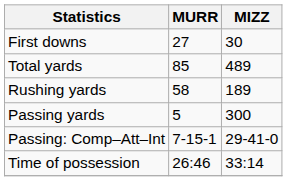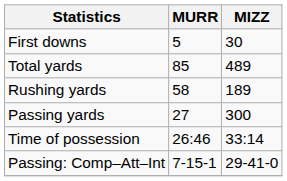First downs | MURR: 27 -> 5
Passing yards | MURR: 5 -> 27
rows swapped: Passing: Comp–Att–Int <-> Time of possession
